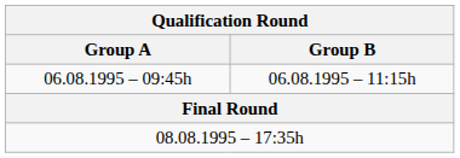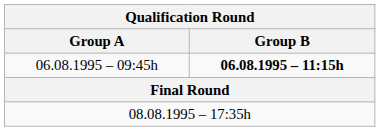06.08.1995 – 09:45h | Group B: normal -> bold
